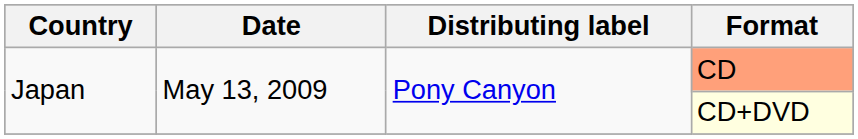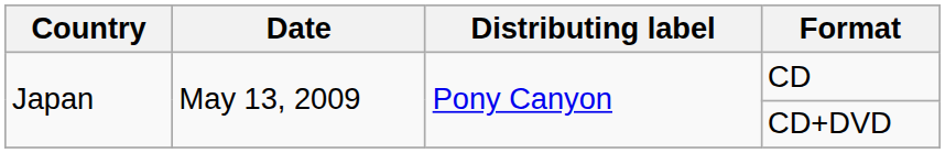CD | Format: lightsalmon background -> no background
CD+DVD | Format: lightyellow background -> no background
